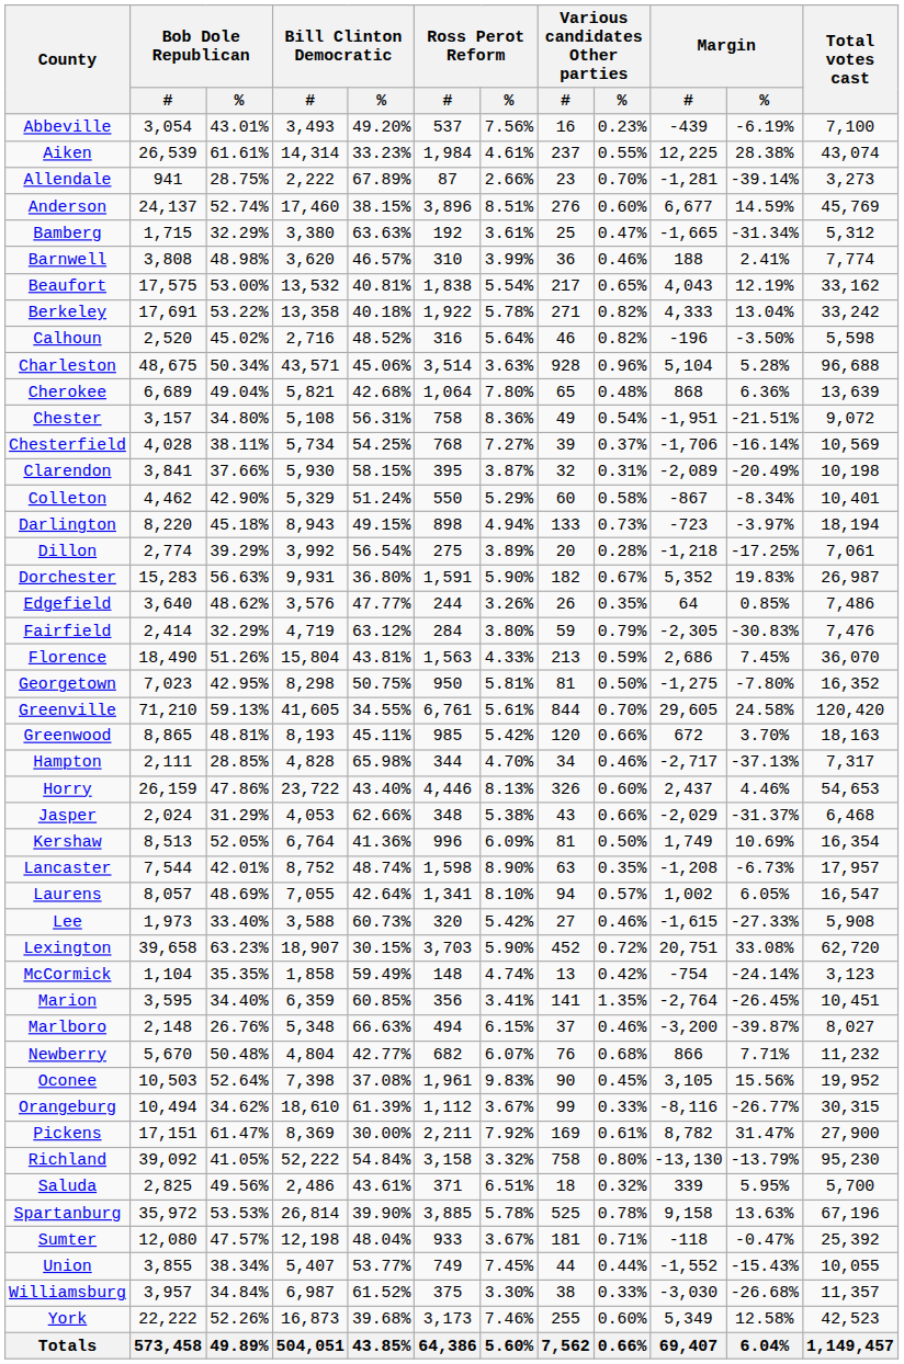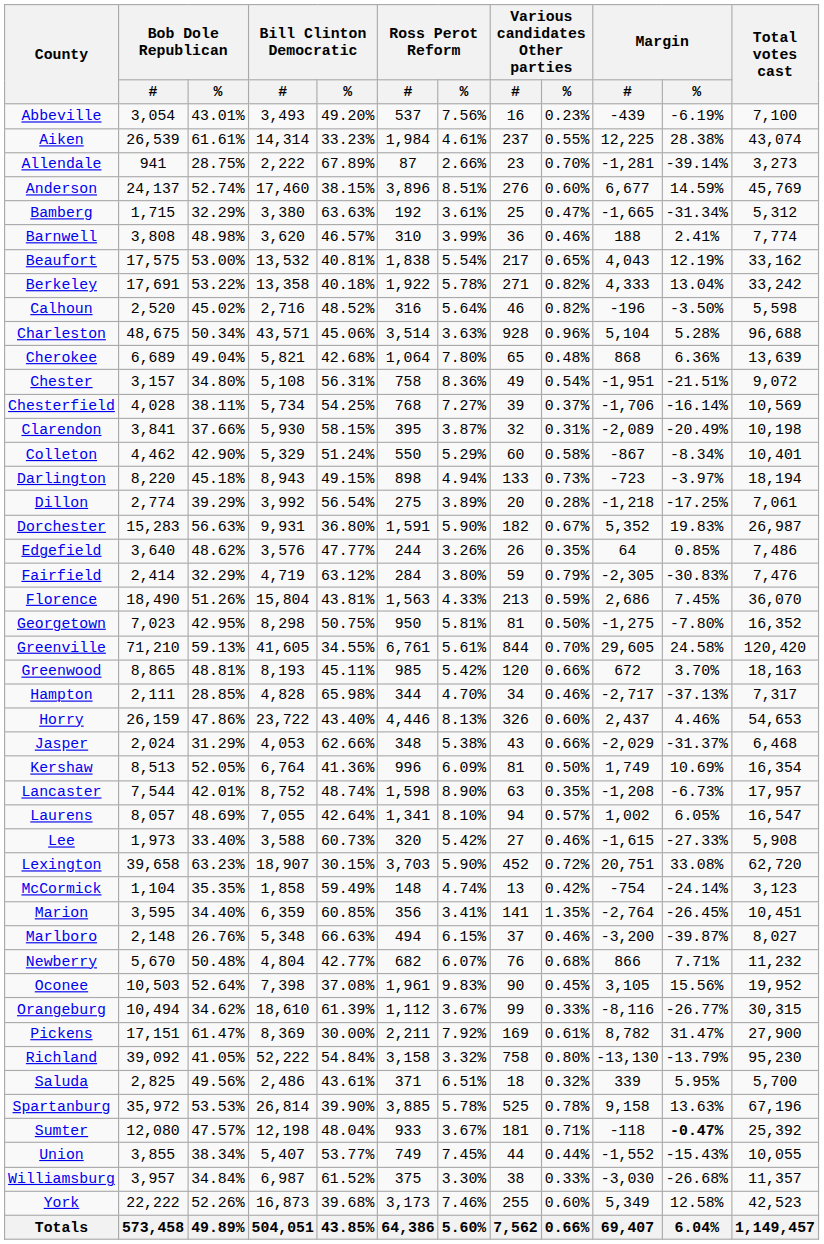Sumter | Margin / %: normal -> bold
